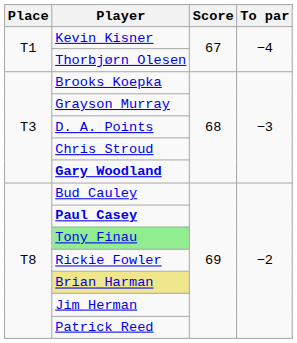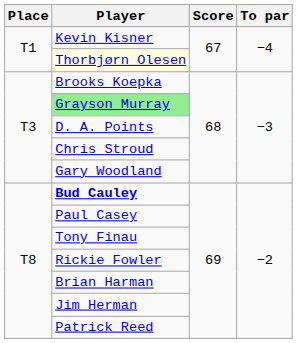Thorbjørn Olesen | Player: no background -> lightyellow background
Grayson Murray | Player: no background -> lightgreen background
Gary Woodland | Player: bold -> normal
Bud Cauley | Player: normal -> bold
Paul Casey | Player: bold -> normal
Tony Finau | Player: lightgreen background -> no background
Brian Harman | Player: khaki background -> no background
